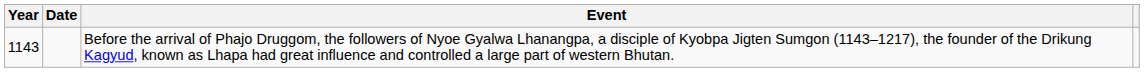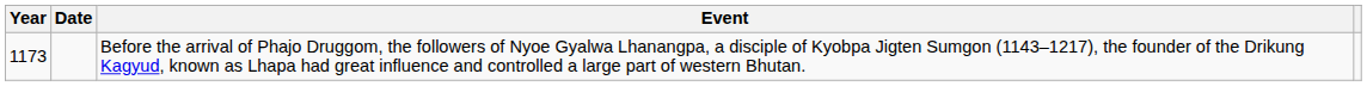row 2 | Year: 1143 -> 1173
